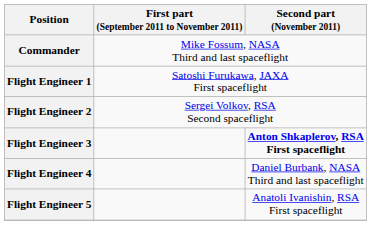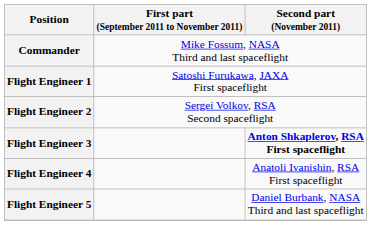Flight Engineer 4 | Second part (November 2011): Daniel Burbank, NASA Third and last spaceflight -> Anatoli Ivanishin, RSA First spaceflight
Flight Engineer 5 | Second part (November 2011): Anatoli Ivanishin, RSA First spaceflight -> Daniel Burbank, NASA Third and last spaceflight
